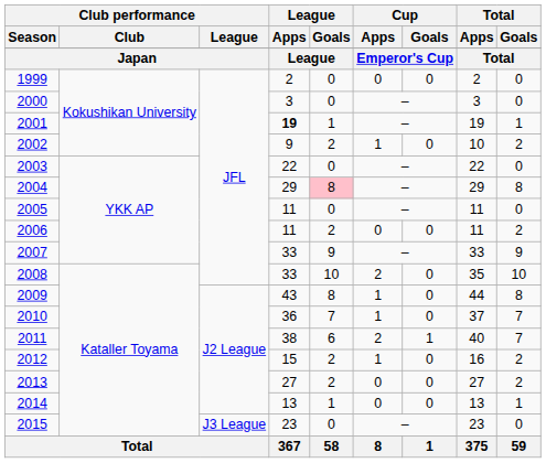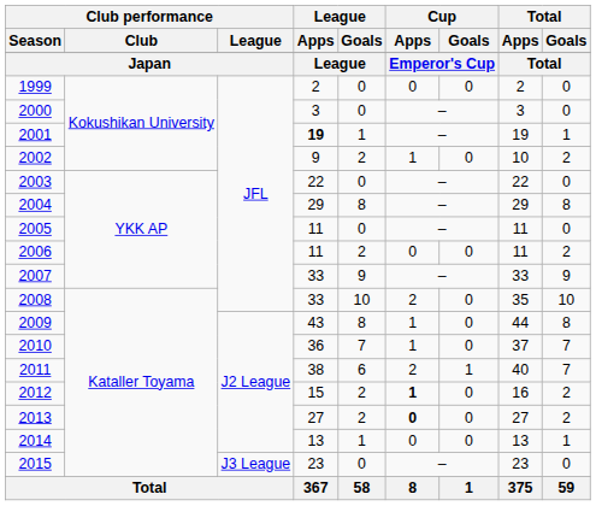2004 | League / Goals: pink background -> no background
2012 | Cup / Apps: normal -> bold
2013 | Cup / Apps: normal -> bold
